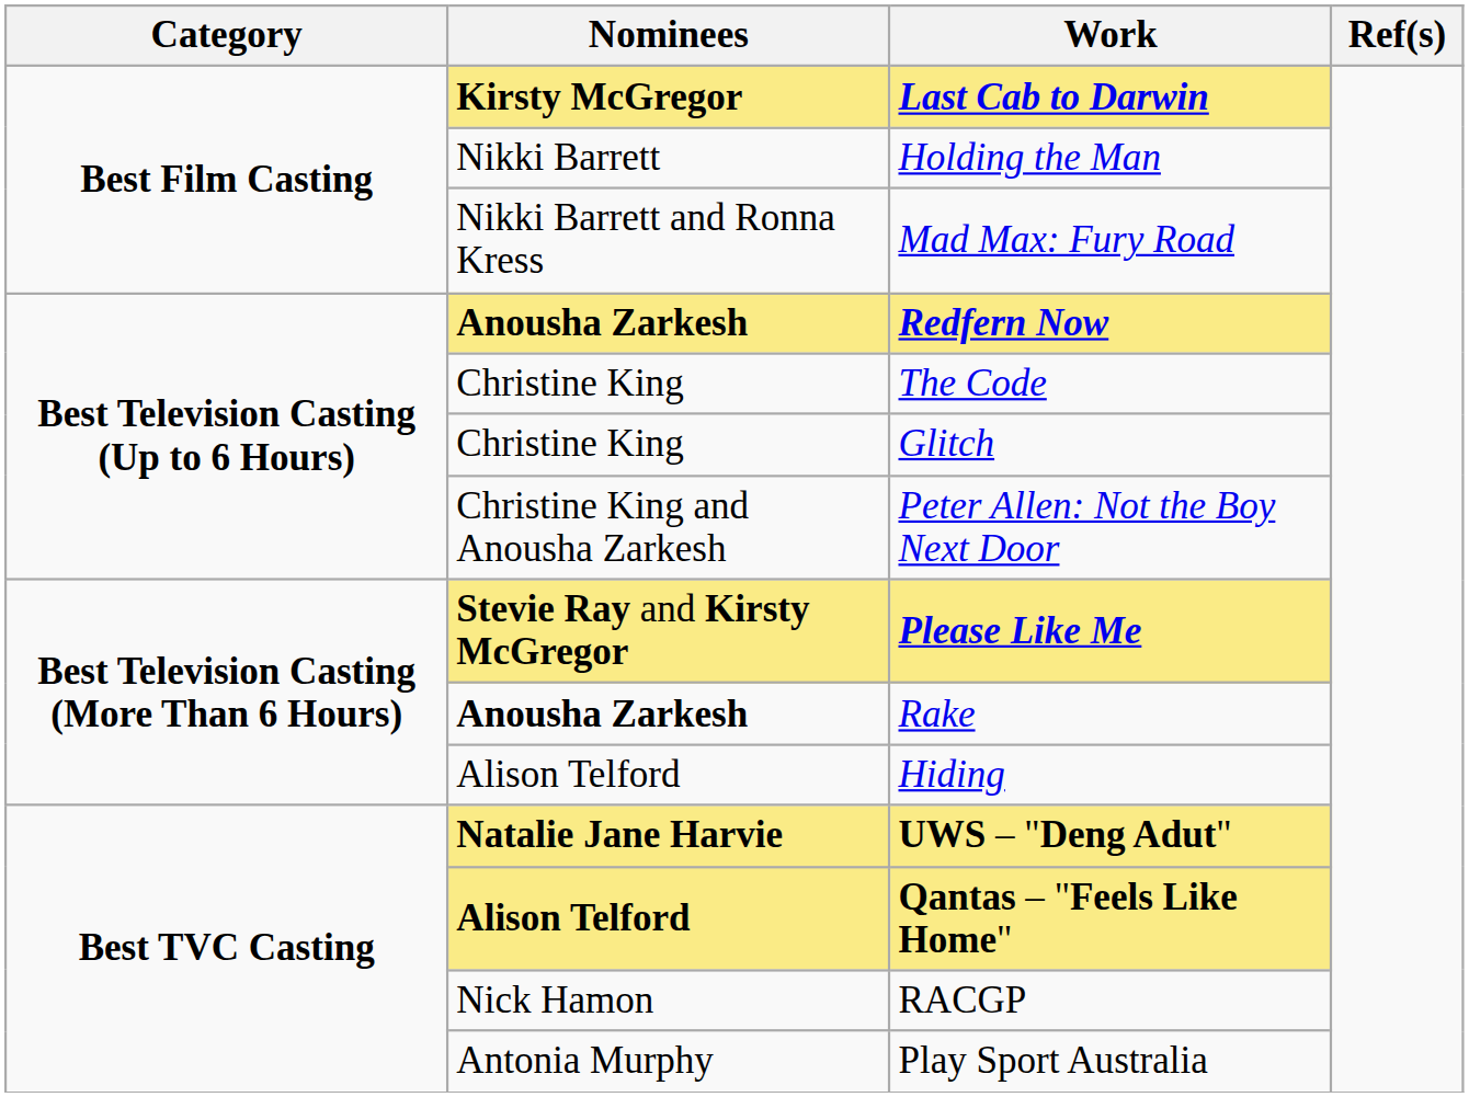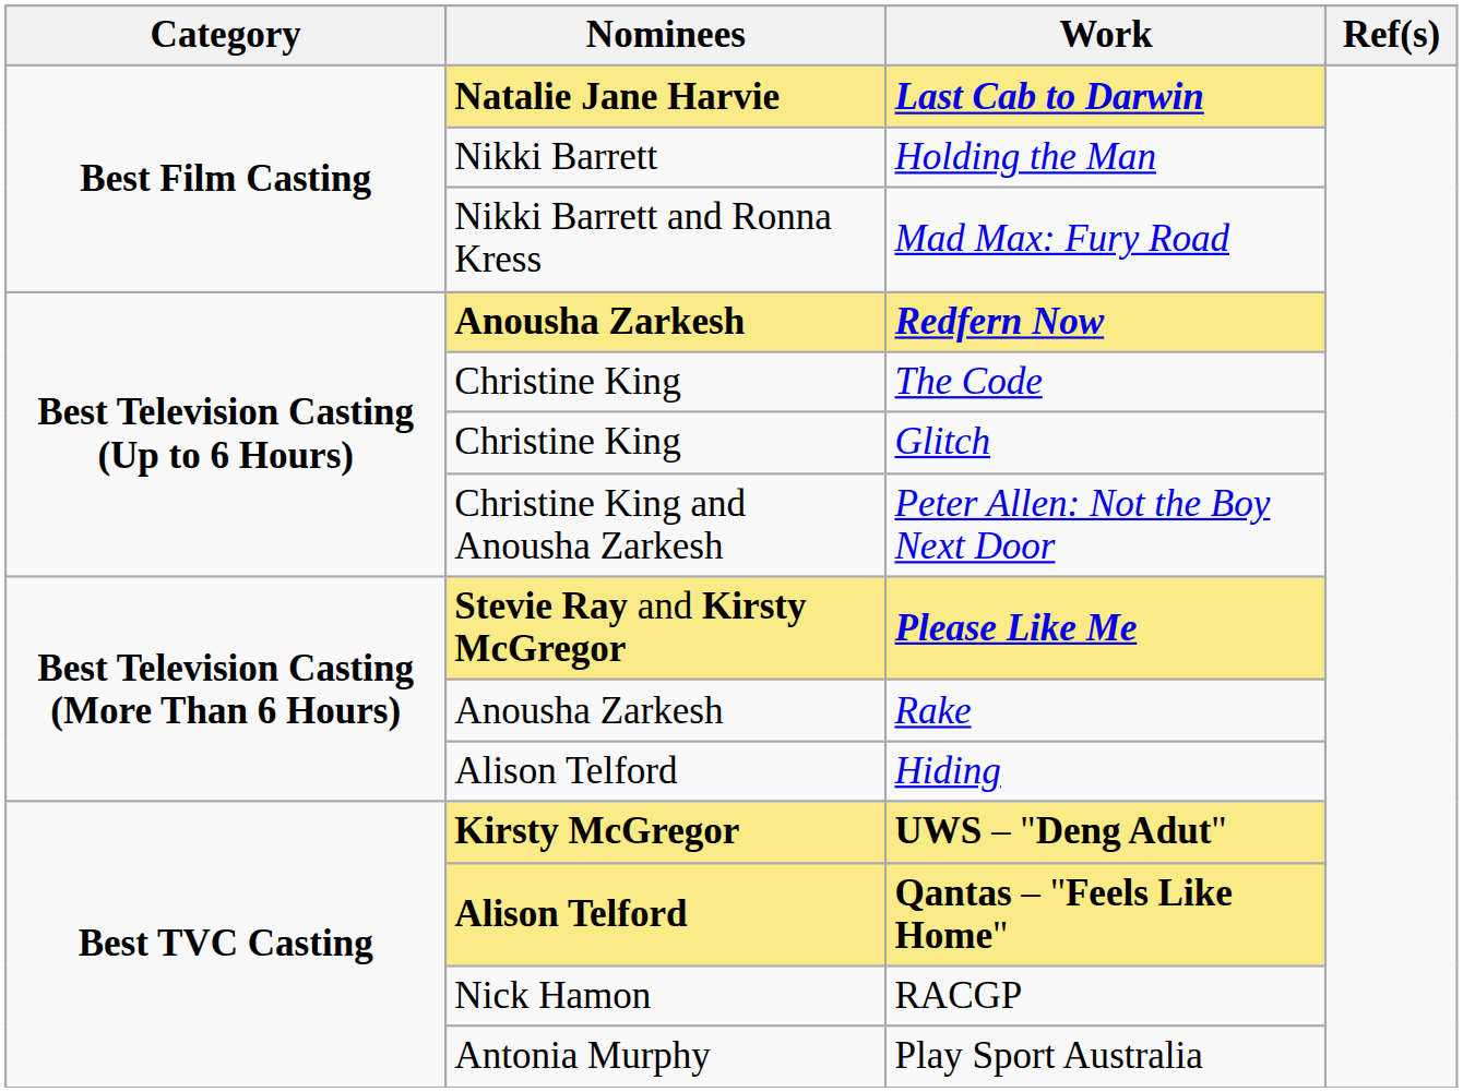Last Cab to Darwin | Nominees: Kirsty McGregor -> Natalie Jane Harvie
Rake | Nominees: bold -> normal
UWS – "Deng Adut" | Nominees: Natalie Jane Harvie -> Kirsty McGregor
